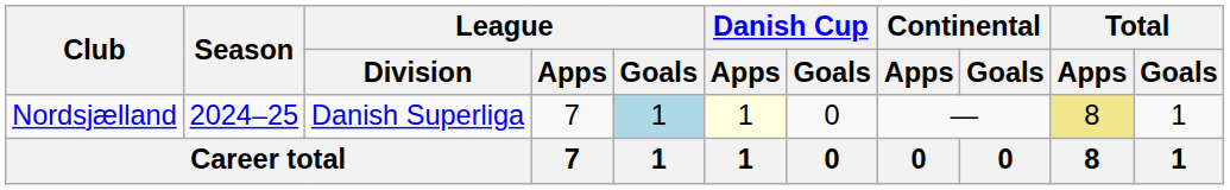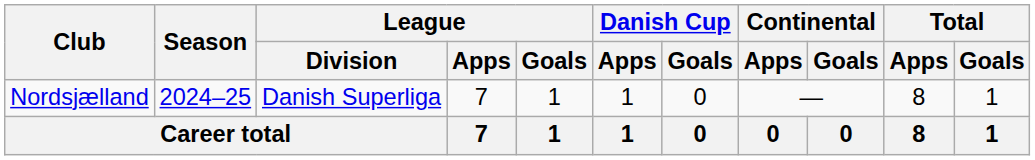Nordsjælland | League / Goals: lightblue background -> no background
Nordsjælland | Danish Cup / Apps: lightyellow background -> no background
Nordsjælland | Total / Apps: khaki background -> no background
